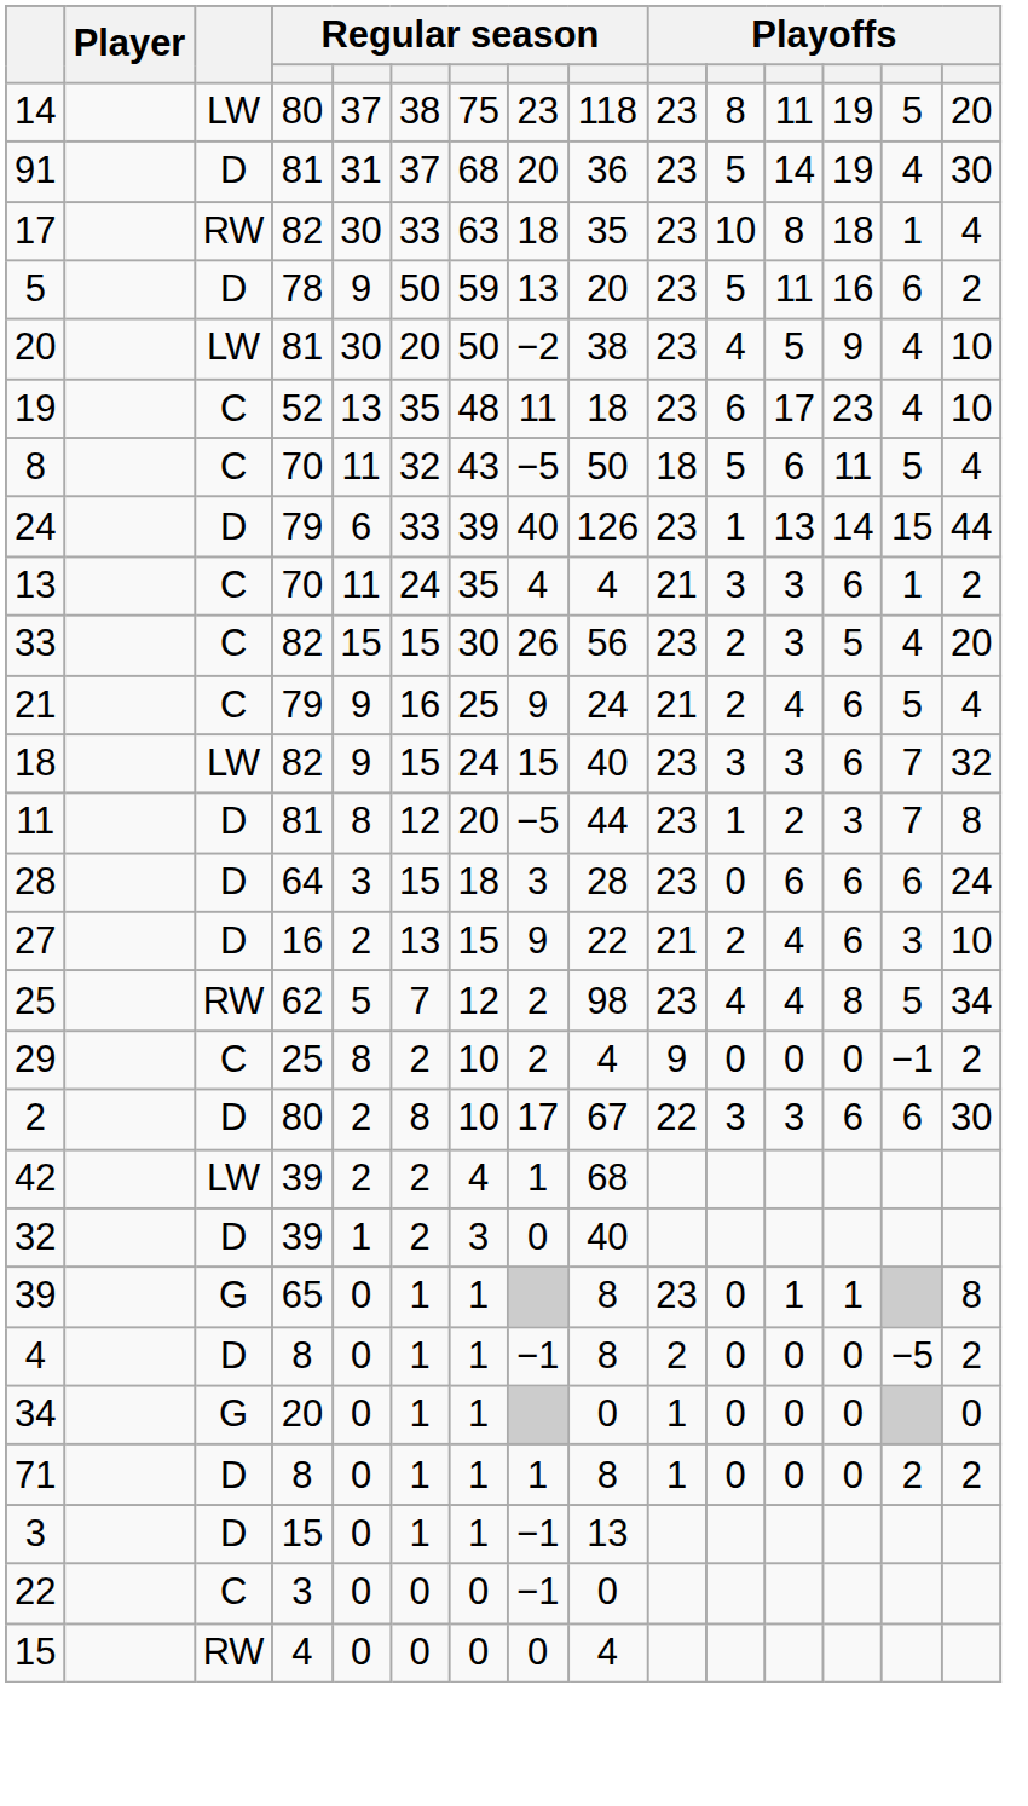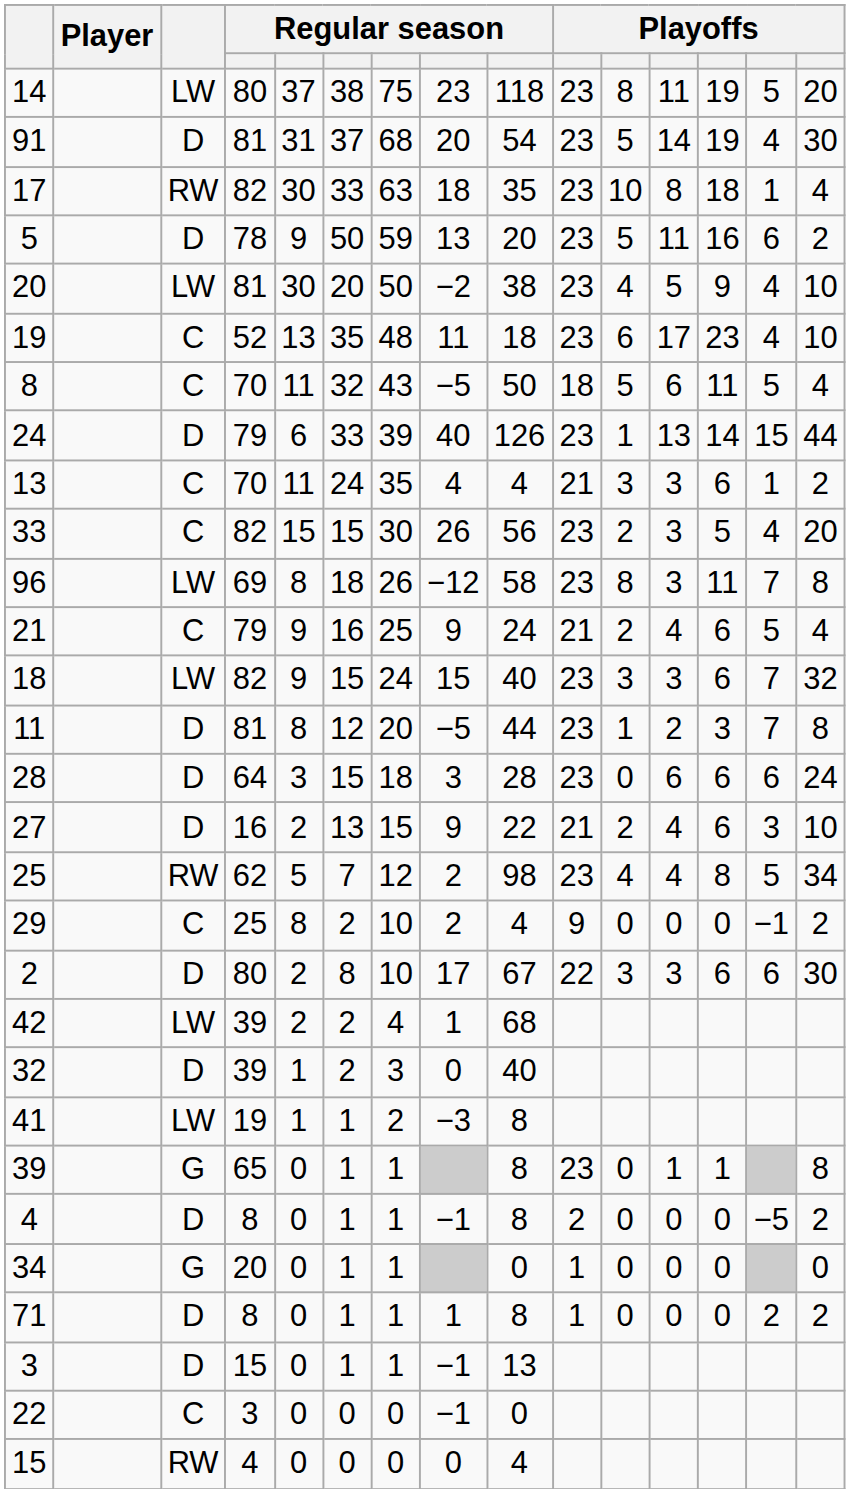91 | column 9: 36 -> 54
+ row: 96 | LW | 69 | 8 | 18 | 26 | −12 | 58 | 23 | 8 | 3 | 11 | 7 | 8
+ row: 41 | LW | 19 | 1 | 1 | 2 | −3 | 8
